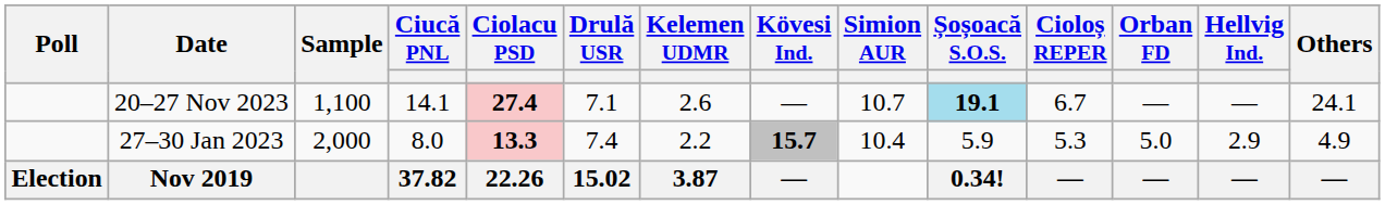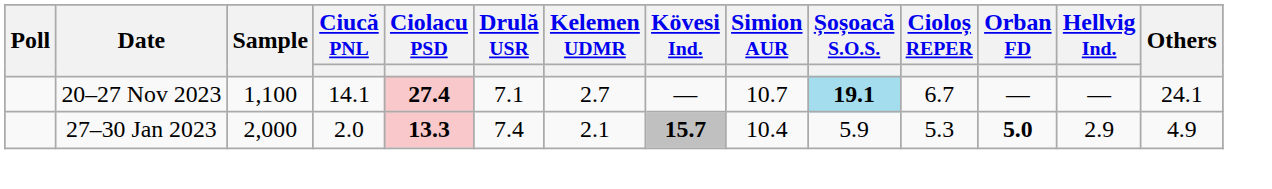20–27 Nov 2023 | Kelemen UDMR: 2.6 -> 2.7
27–30 Jan 2023 | Ciucă PNL: 8.0 -> 2.0
27–30 Jan 2023 | Kelemen UDMR: 2.2 -> 2.1
27–30 Jan 2023 | Orban FD: normal -> bold
- row: Election | Nov 2019 | 37.82 | 22.26 | 15.02 | 3.87 | — | 0.34! | — | — | — | —
